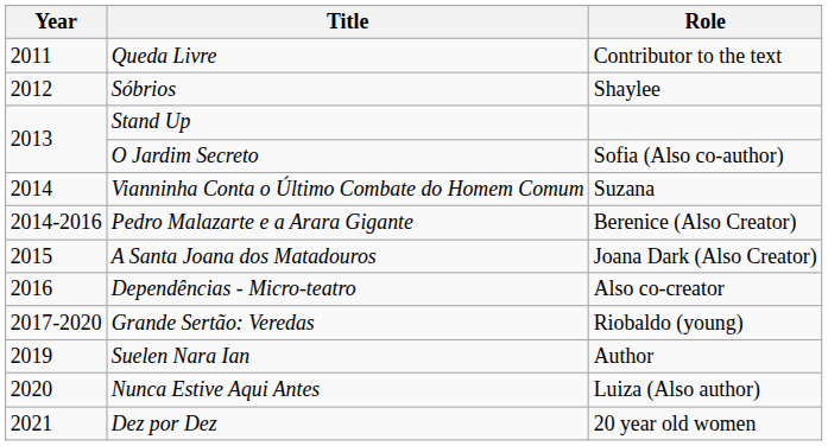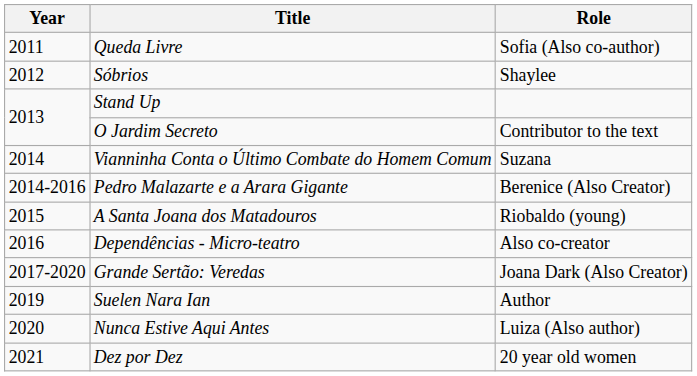Queda Livre | Role: Contributor to the text -> Sofia (Also co-author)
O Jardim Secreto | Role: Sofia (Also co-author) -> Contributor to the text
A Santa Joana dos Matadouros | Role: Joana Dark (Also Creator) -> Riobaldo (young)
Grande Sertão: Veredas | Role: Riobaldo (young) -> Joana Dark (Also Creator)
